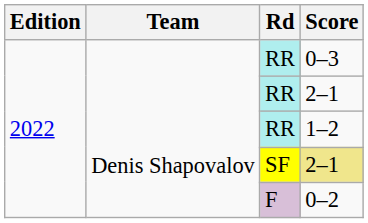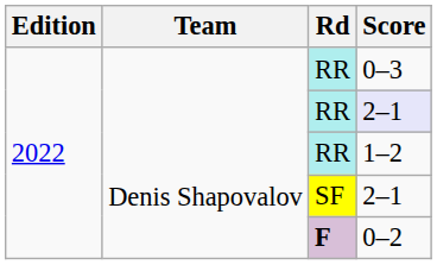RR / 2–1 | Score: no background -> lavender background
SF / 2–1 | Score: khaki background -> no background
0–2 | Rd: normal -> bold
